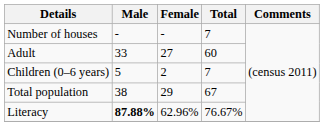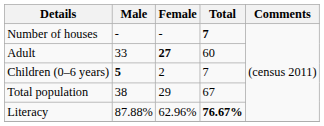Number of houses | Total: normal -> bold
Adult | Female: normal -> bold
Children (0–6 years) | Male: normal -> bold
Literacy | Male: bold -> normal
Literacy | Total: normal -> bold
